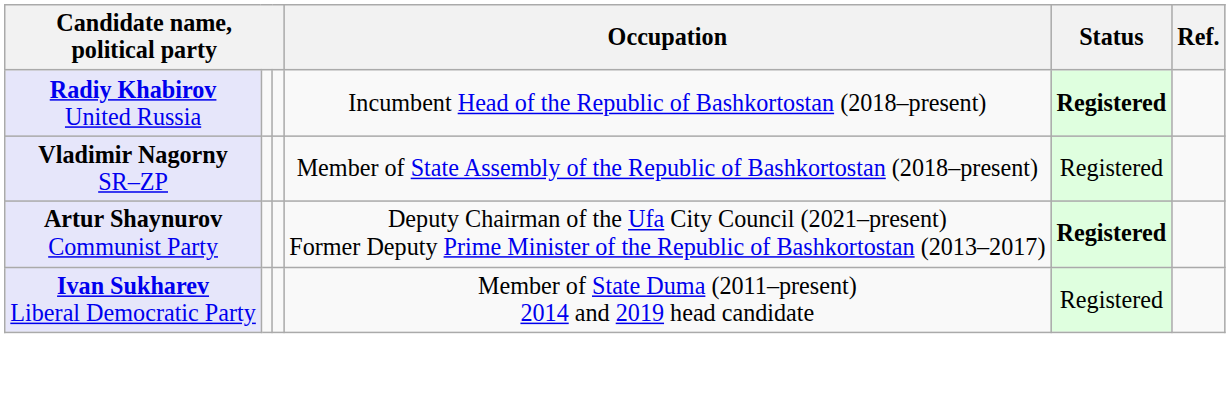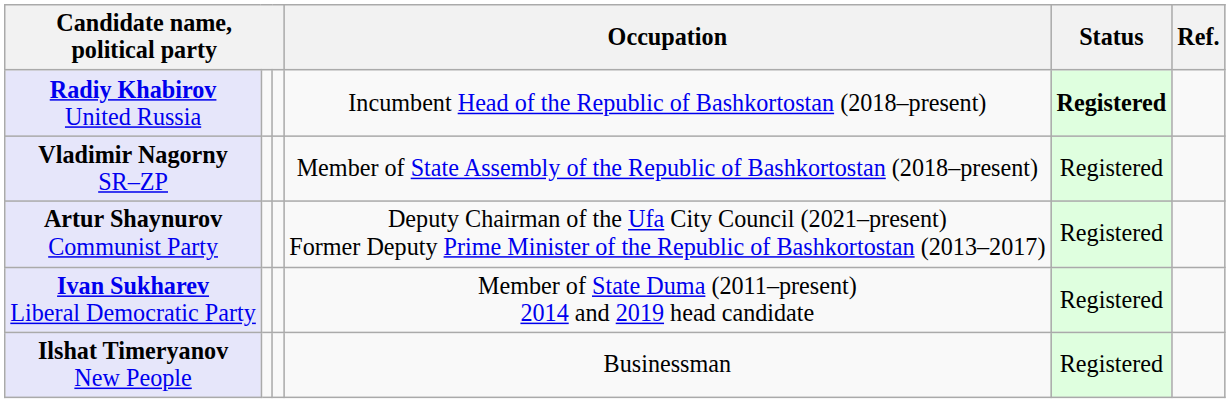Artur Shaynurov Communist Party | Status: bold -> normal
+ row: Ilshat Timeryanov New People | Businessman | Registered
